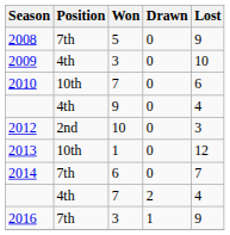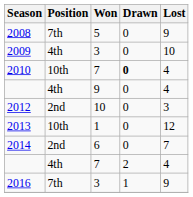2010 | Drawn: normal -> bold
2010 | Lost: 6 -> 4
2014 | Position: 7th -> 2nd
